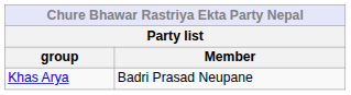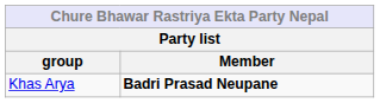Khas Arya | Member: normal -> bold
